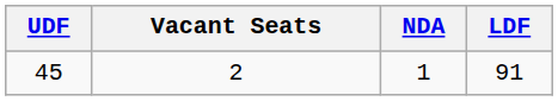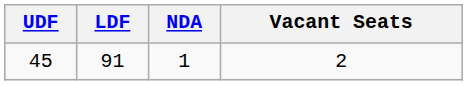columns swapped: LDF <-> Vacant Seats
